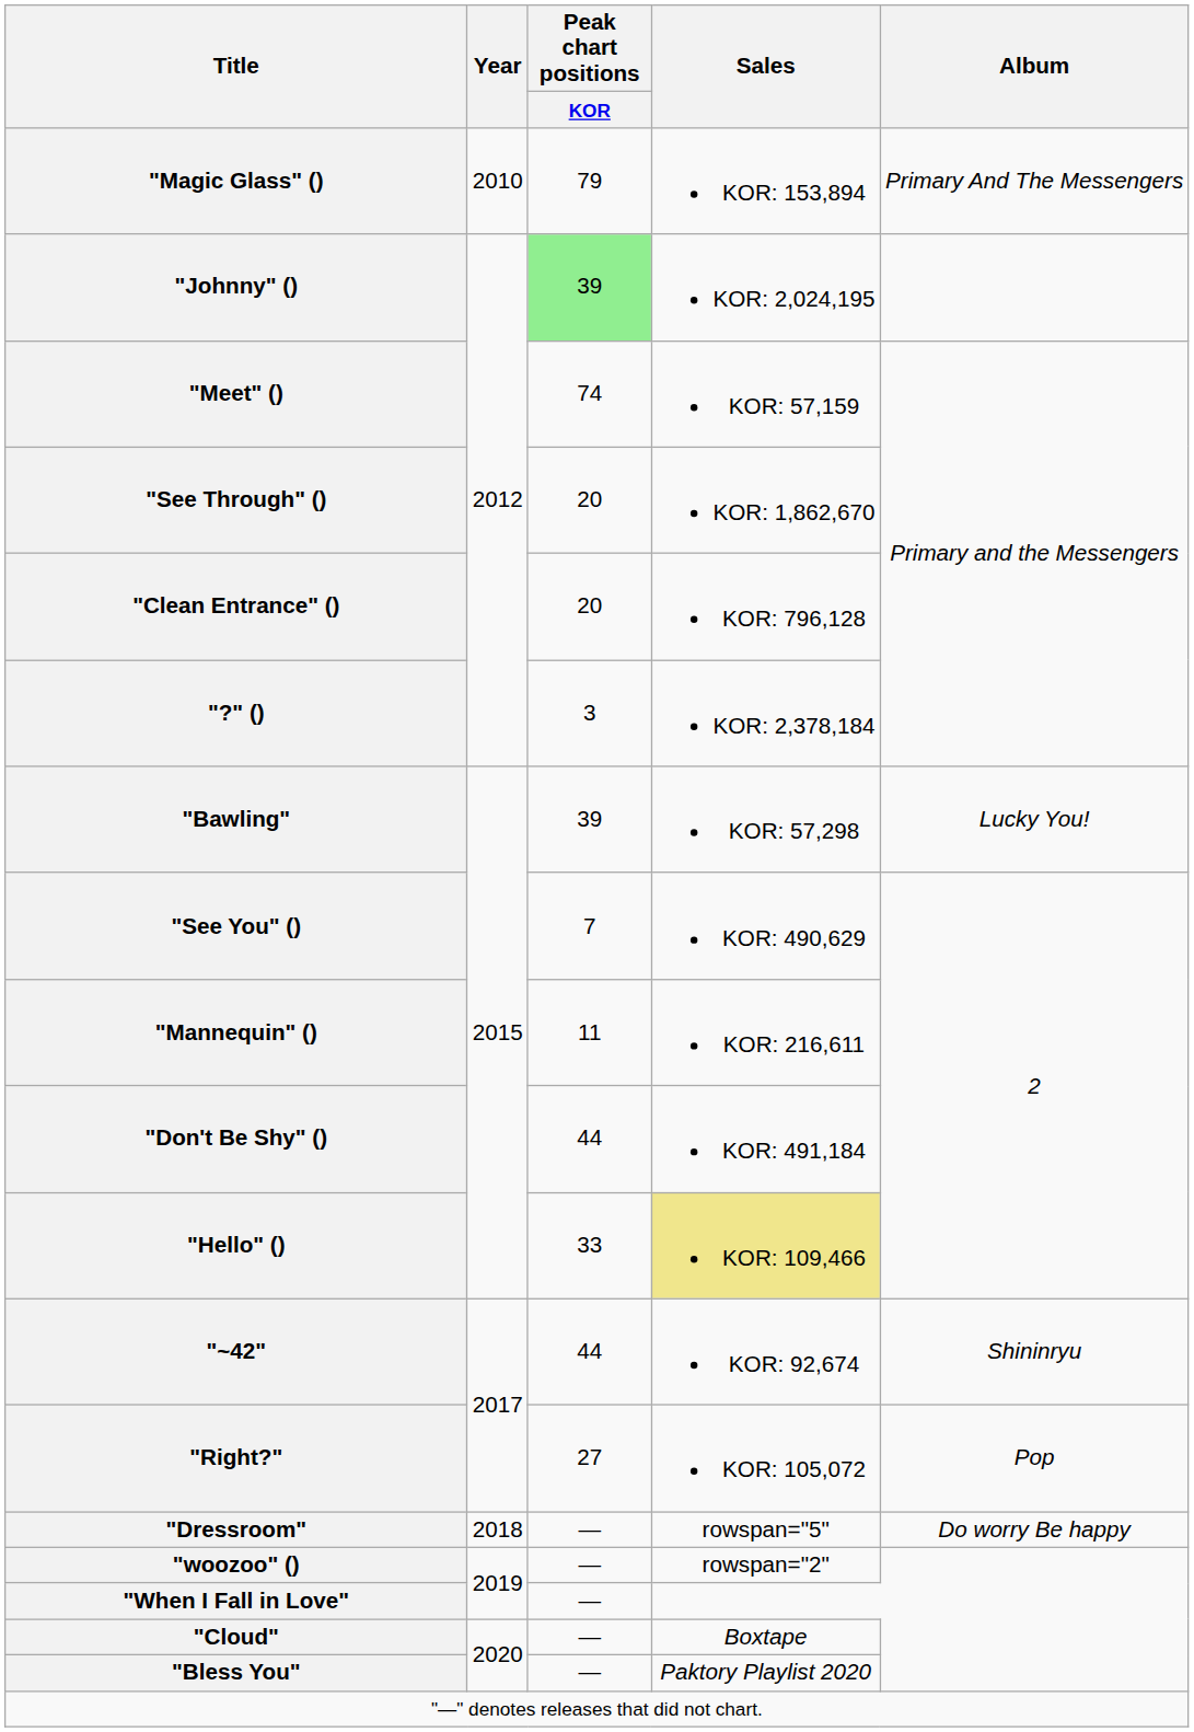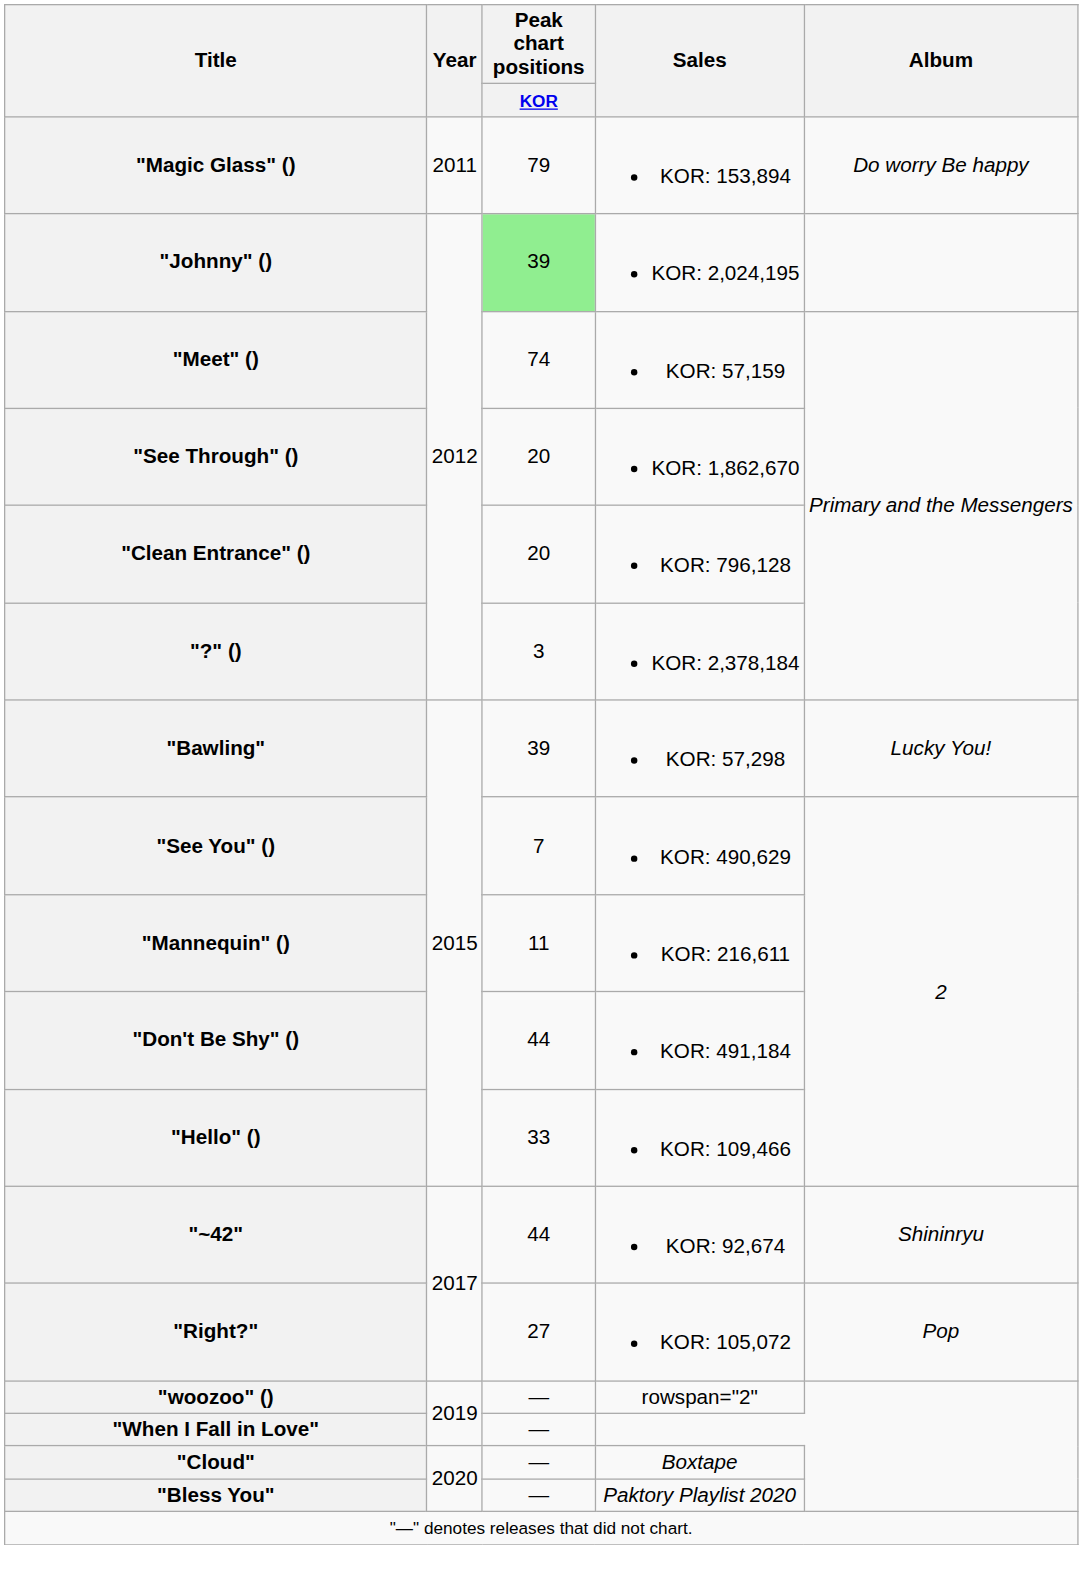"Magic Glass" () | Year: 2010 -> 2011
"Magic Glass" () | Album: Primary And The Messengers -> Do worry Be happy
"Hello" () | Sales: khaki background -> no background
- row: "Dressroom" | 2018 | — | rowspan="5" | Do worry Be happy
